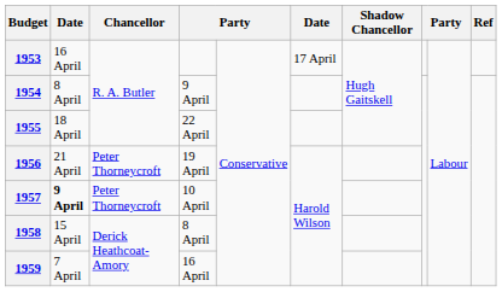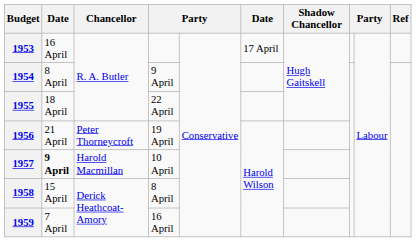1957 | Chancellor: Peter Thorneycroft -> Harold Macmillan
